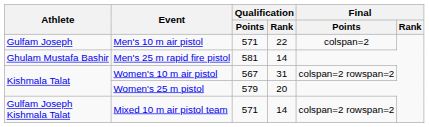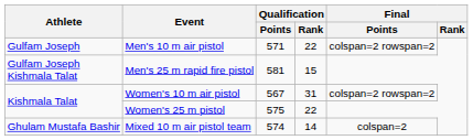Men's 10 m air pistol | Final / Points: colspan=2 -> colspan=2 rowspan=2
Men's 25 m rapid fire pistol | Athlete: Ghulam Mustafa Bashir -> Gulfam Joseph Kishmala Talat
Men's 25 m rapid fire pistol | Qualification / Rank: 14 -> 15
Women's 25 m pistol | Qualification / Points: 579 -> 575
Women's 25 m pistol | Qualification / Rank: 20 -> 22
Mixed 10 m air pistol team | Athlete: Gulfam Joseph Kishmala Talat -> Ghulam Mustafa Bashir
Mixed 10 m air pistol team | Qualification / Points: 571 -> 574
Mixed 10 m air pistol team | Final / Points: colspan=2 rowspan=2 -> colspan=2
